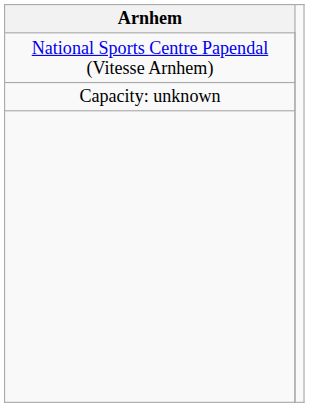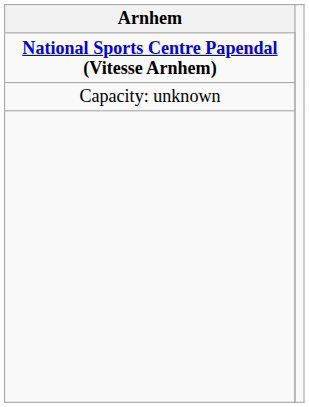National Sports Centre Papendal (Vitesse Arnhem) | column 1: normal -> bold
